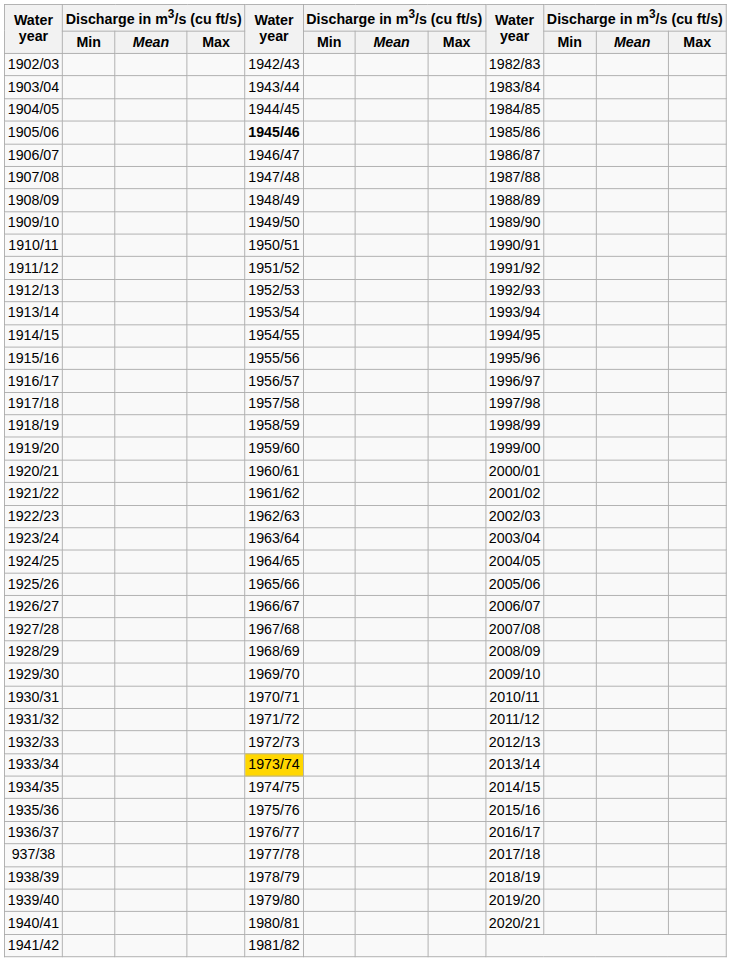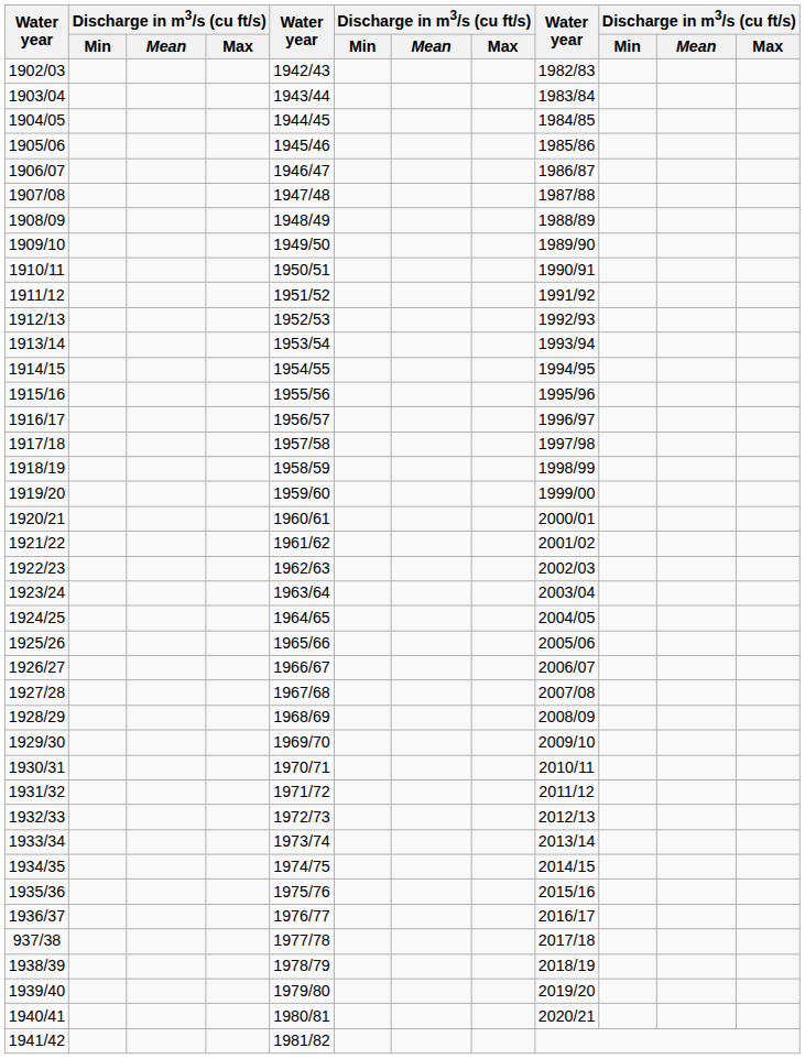1905/06 | column 5: bold -> normal
1933/34 | column 5: gold background -> no background
